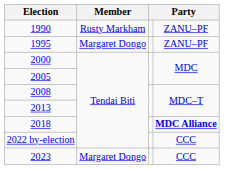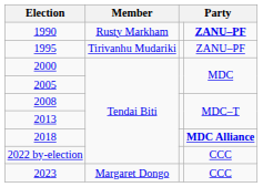1990 | column 4: normal -> bold
1995 | Member: Margaret Dongo -> Tirivanhu Mudariki
